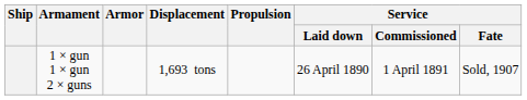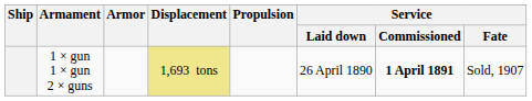1 × gun 1 × gun 2 × guns | Displacement: no background -> khaki background
1 × gun 1 × gun 2 × guns | Service / Commissioned: normal -> bold
